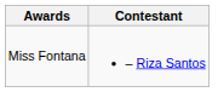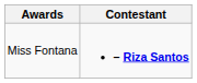Miss Fontana | Contestant: normal -> bold
